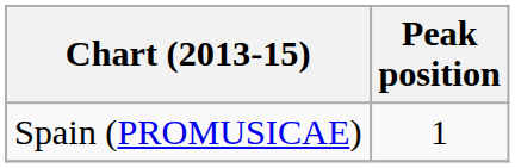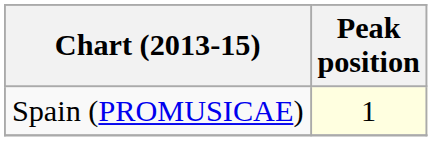Spain (PROMUSICAE) | Peak position: no background -> lightyellow background
